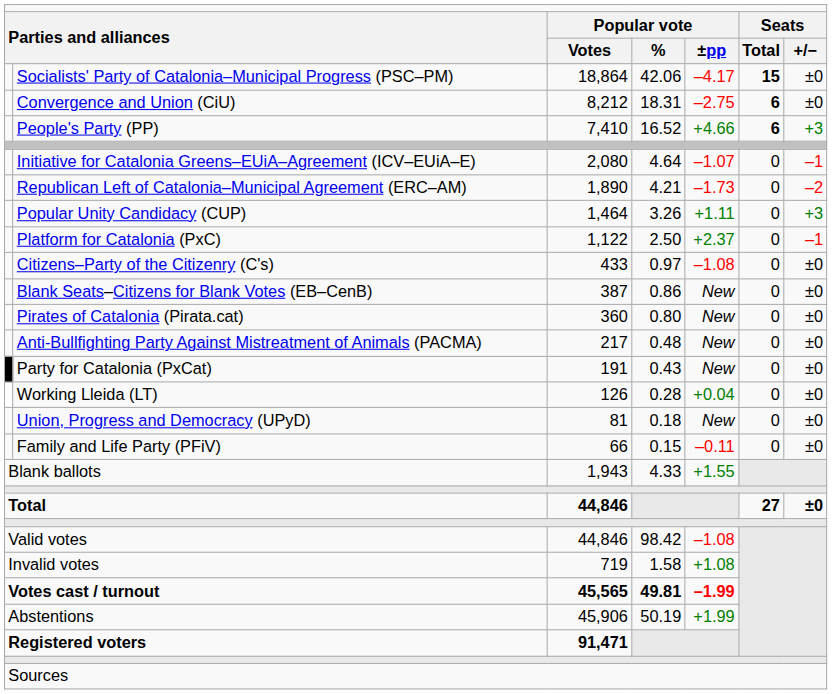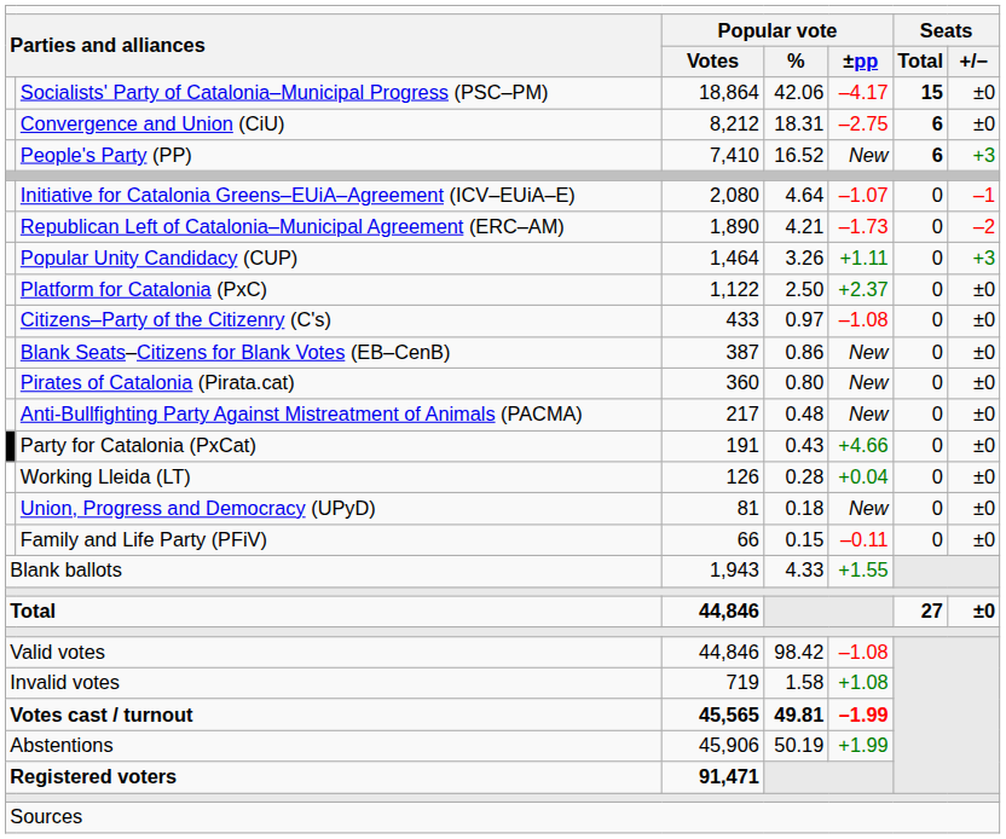People's Party (PP) | column 5: +4.66 -> New
Platform for Catalonia (PxC) | column 7: –1 -> ±0
Party for Catalonia (PxCat) | column 5: New -> +4.66
